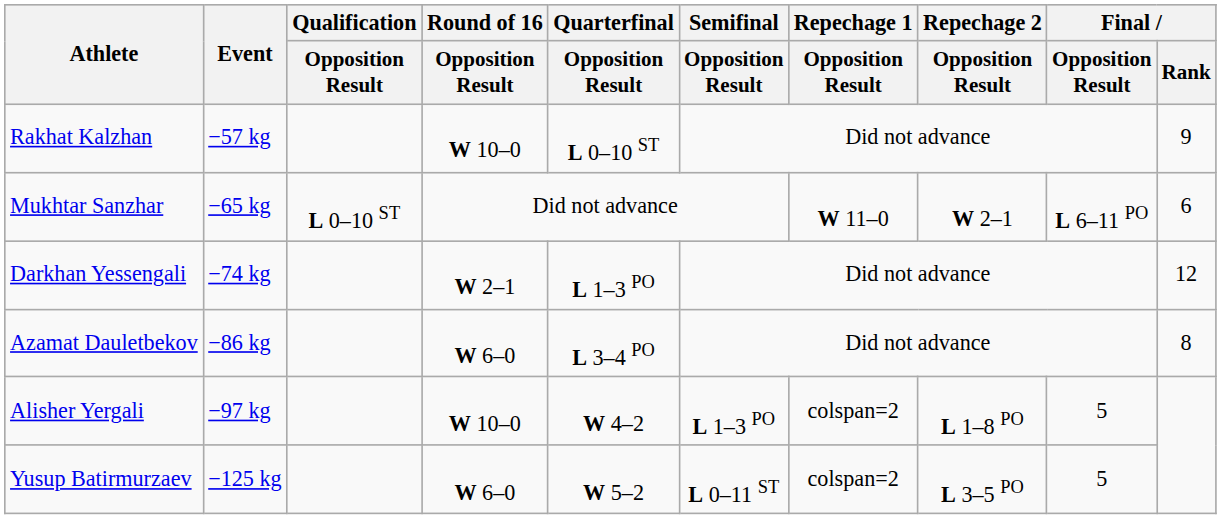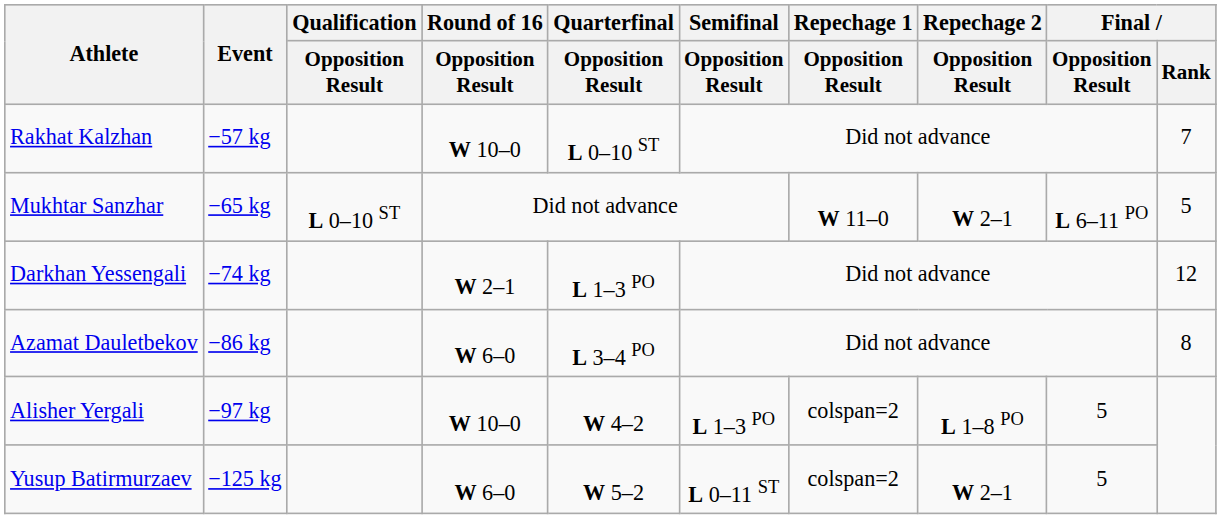Rakhat Kalzhan | Final / Rank: 9 -> 7
Mukhtar Sanzhar | Final / Rank: 6 -> 5
Yusup Batirmurzaev | Repechage 2 / Opposition Result: L 3–5 PO -> W 2–1
